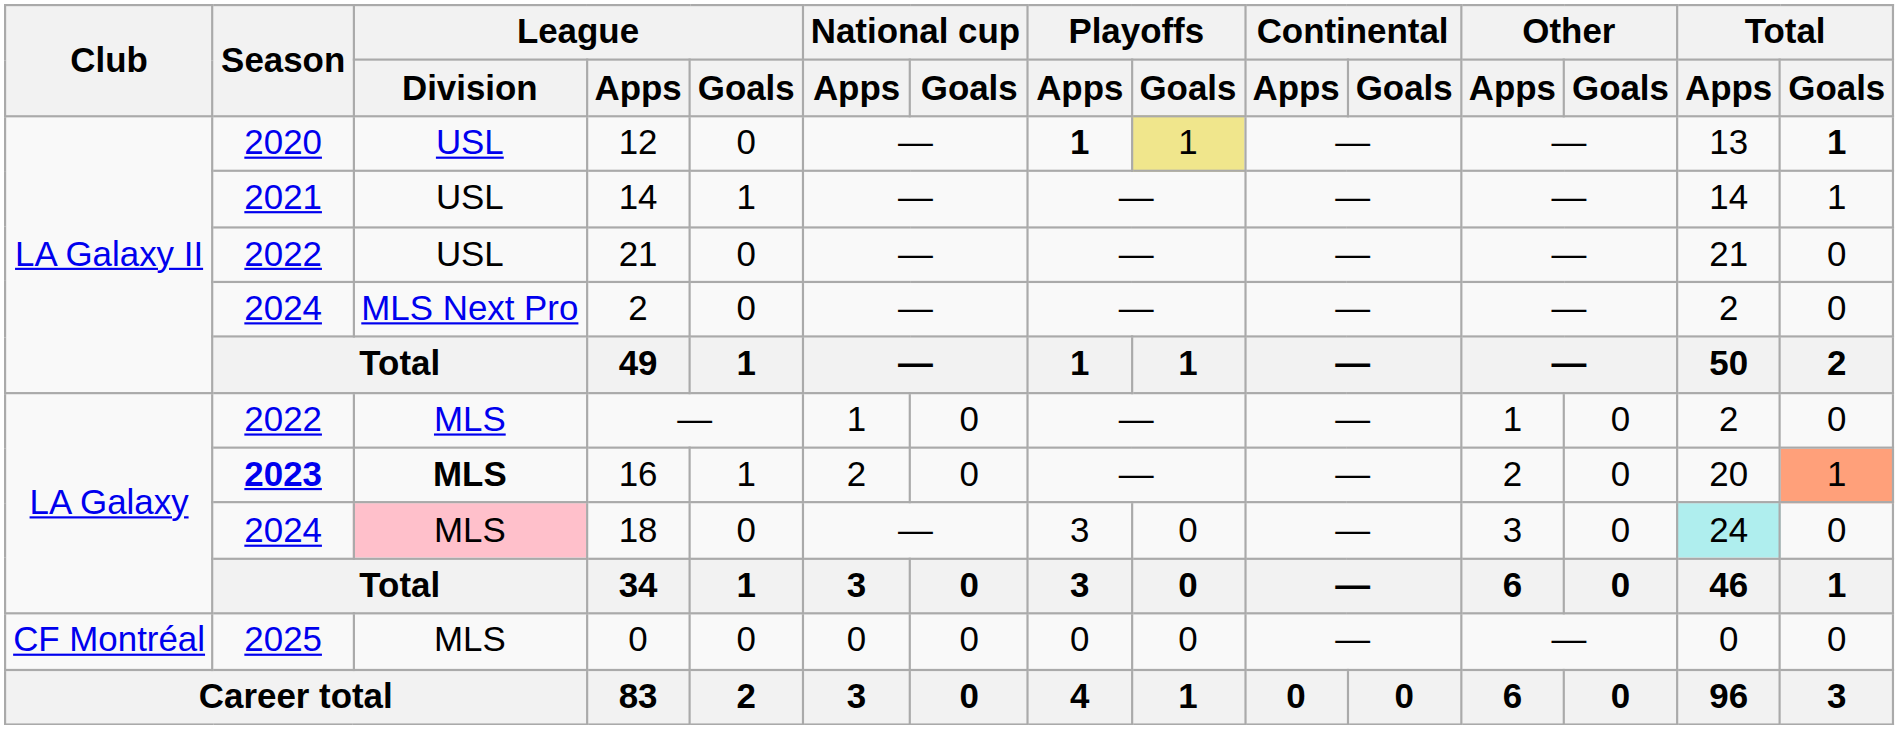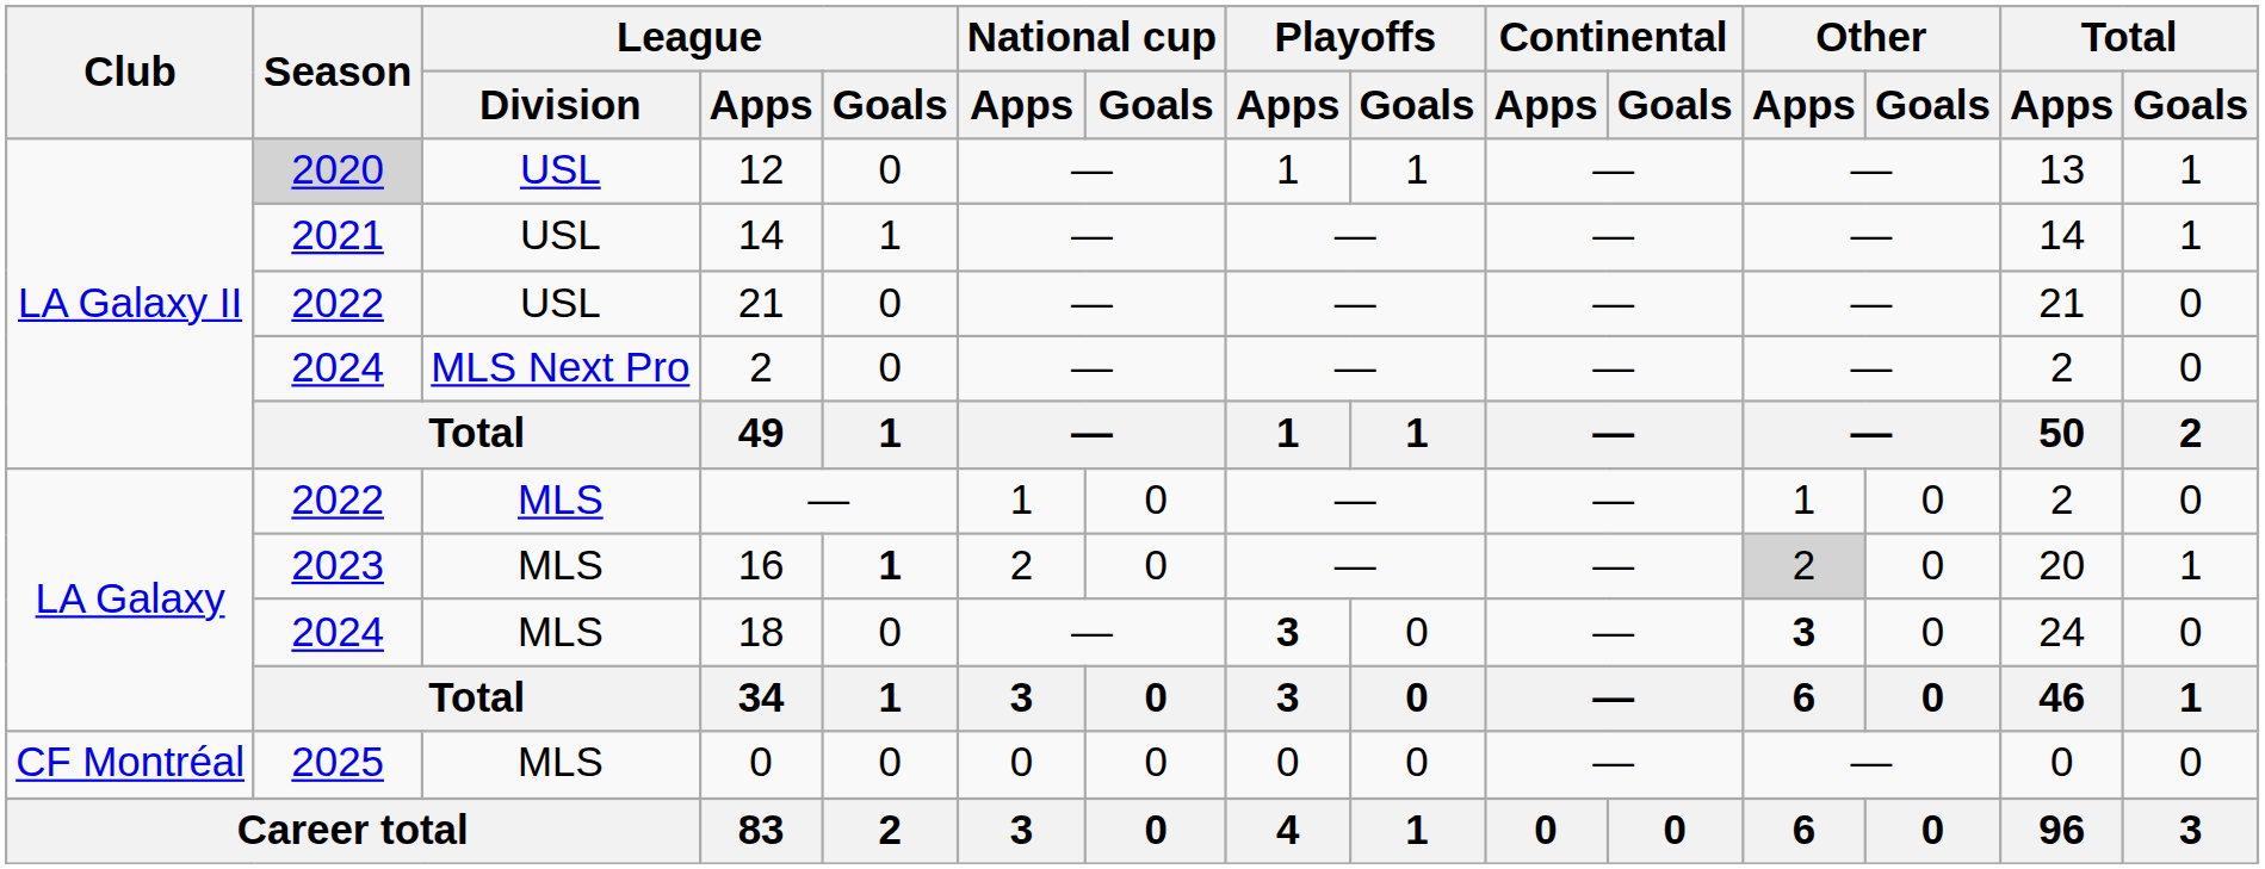12 | Season: no background -> lightgrey background
12 | Playoffs / Apps: bold -> normal
12 | Playoffs / Goals: khaki background -> no background
12 | Total / Goals: bold -> normal
16 | Season: bold -> normal
16 | League / Division: bold -> normal
16 | League / Goals: normal -> bold
16 | Other / Apps: no background -> lightgrey background
16 | Total / Goals: lightsalmon background -> no background
18 | League / Division: pink background -> no background
18 | Playoffs / Apps: normal -> bold
18 | Other / Apps: normal -> bold
18 | Total / Apps: paleturquoise background -> no background
